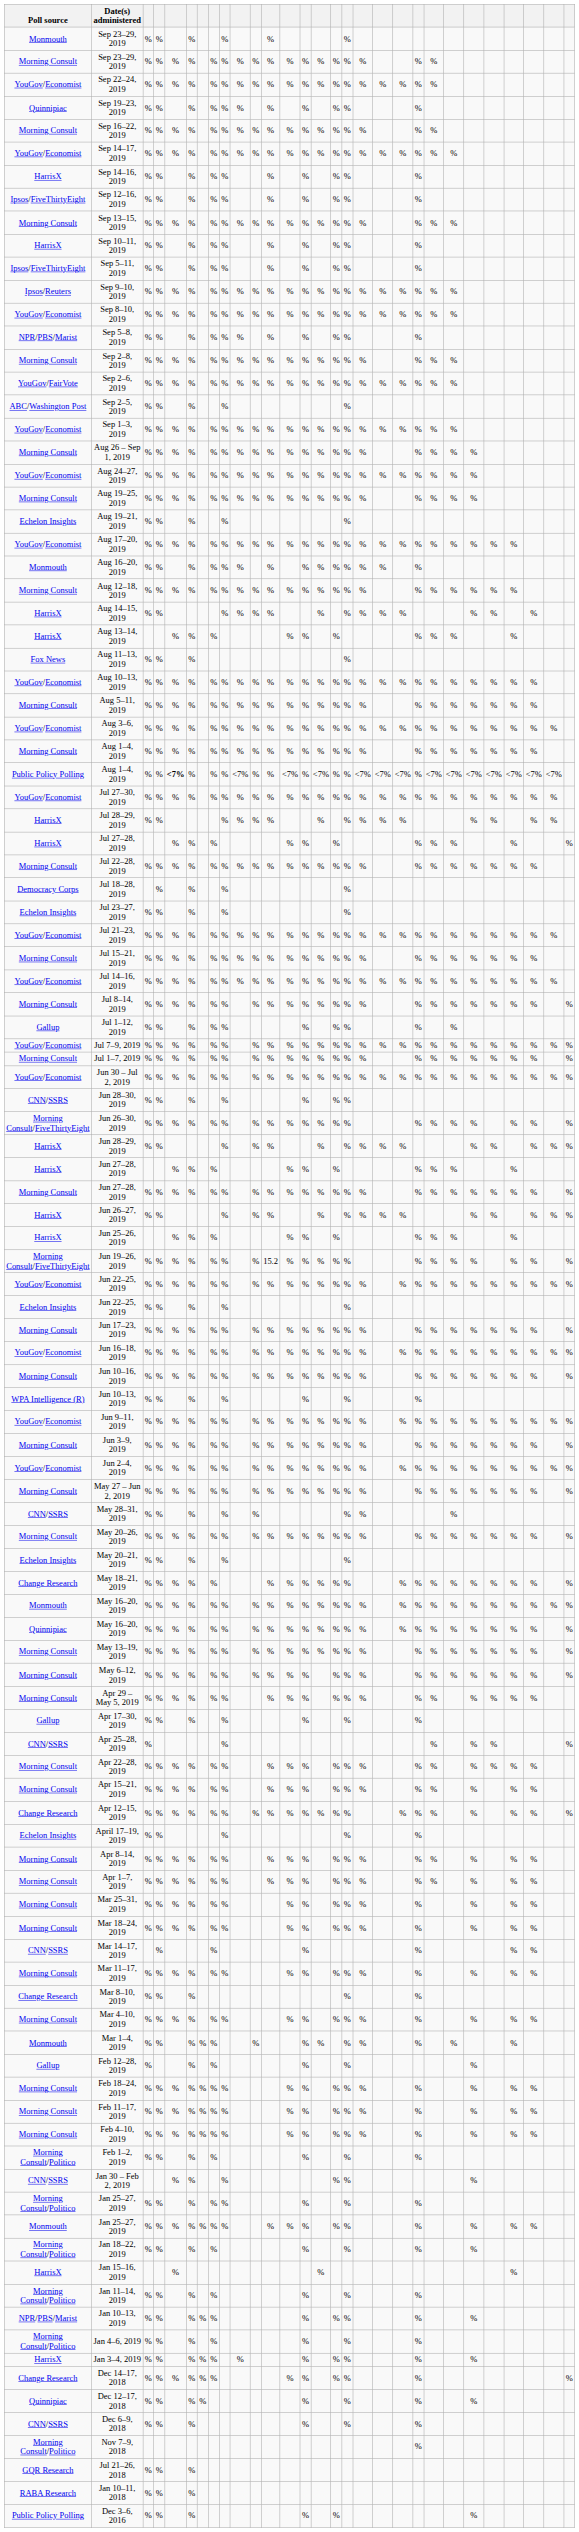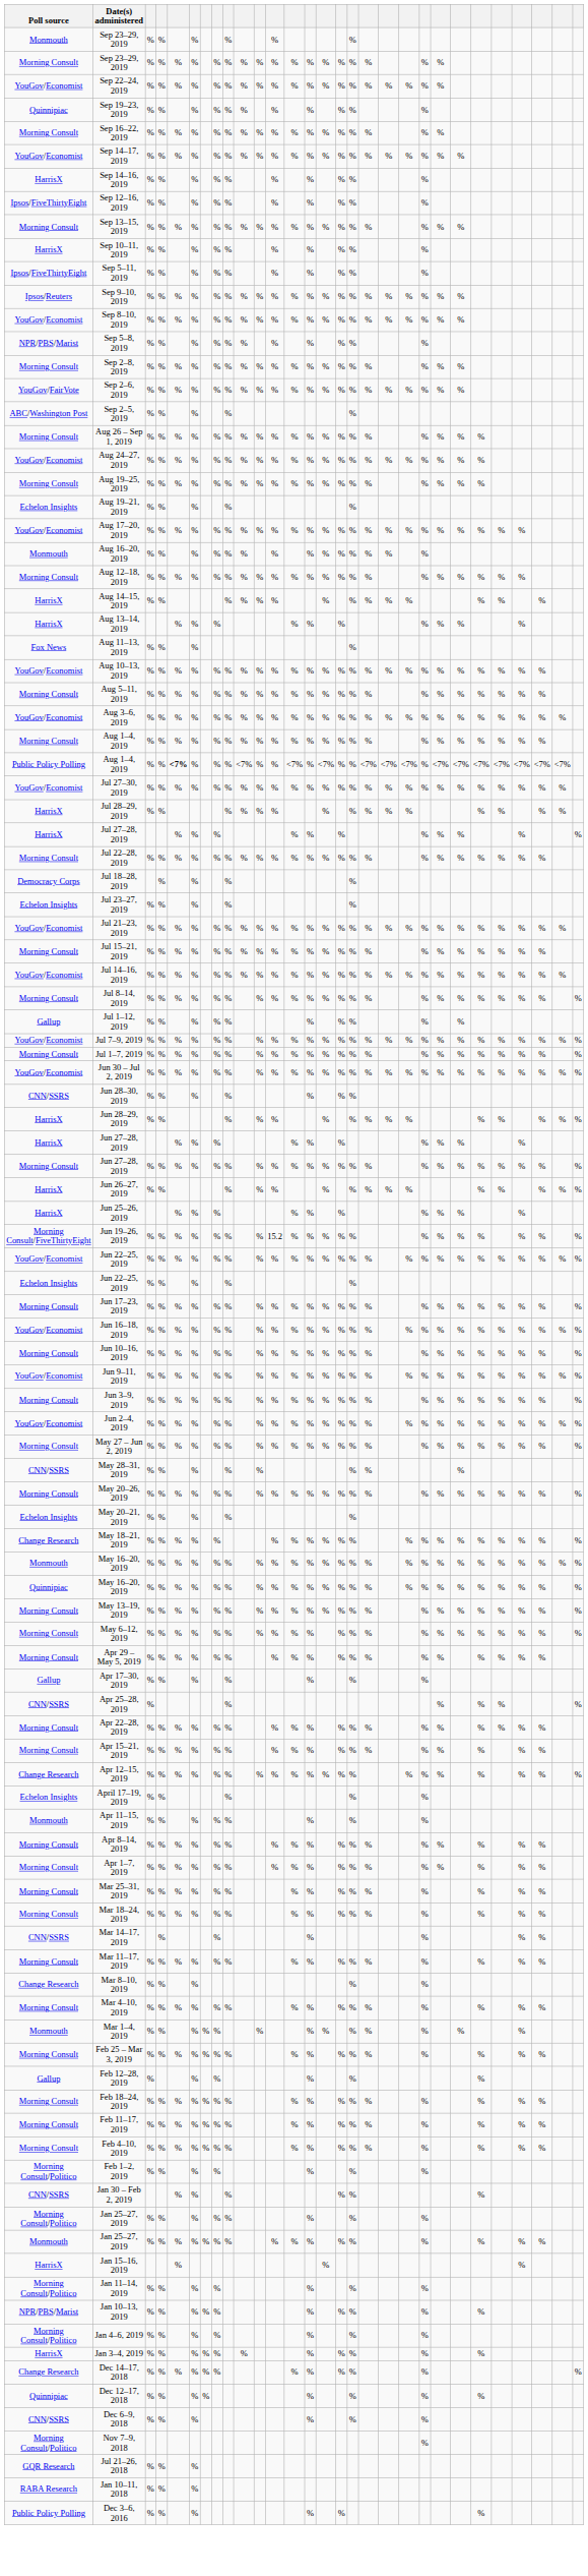- row: YouGov/Economist | Sep 1–3, 2019 | % | % | % | % | % | % | % | % | % | % | % | % | % | % | % | % | % | % | % | %
- row: Morning Consult/FiveThirtyEight | Jun 26–30, 2019 | % | % | % | % | % | % | % | % | % | % | % | % | % | % | % | % | % | % | % | %
- row: WPA Intelligence (R) | Jun 10–13, 2019 | % | % | % | % | % | % | %
+ row: Monmouth | Apr 11–15, 2019 | % | % | % | % | % | % | % | %
+ row: Morning Consult | Feb 25 – Mar 3, 2019 | % | % | % | % | % | % | % | % | % | % | % | % | % | % | % | %
- row: Morning Consult/Politico | Jan 18–22, 2019 | % | % | % | % | % | % | % | %
